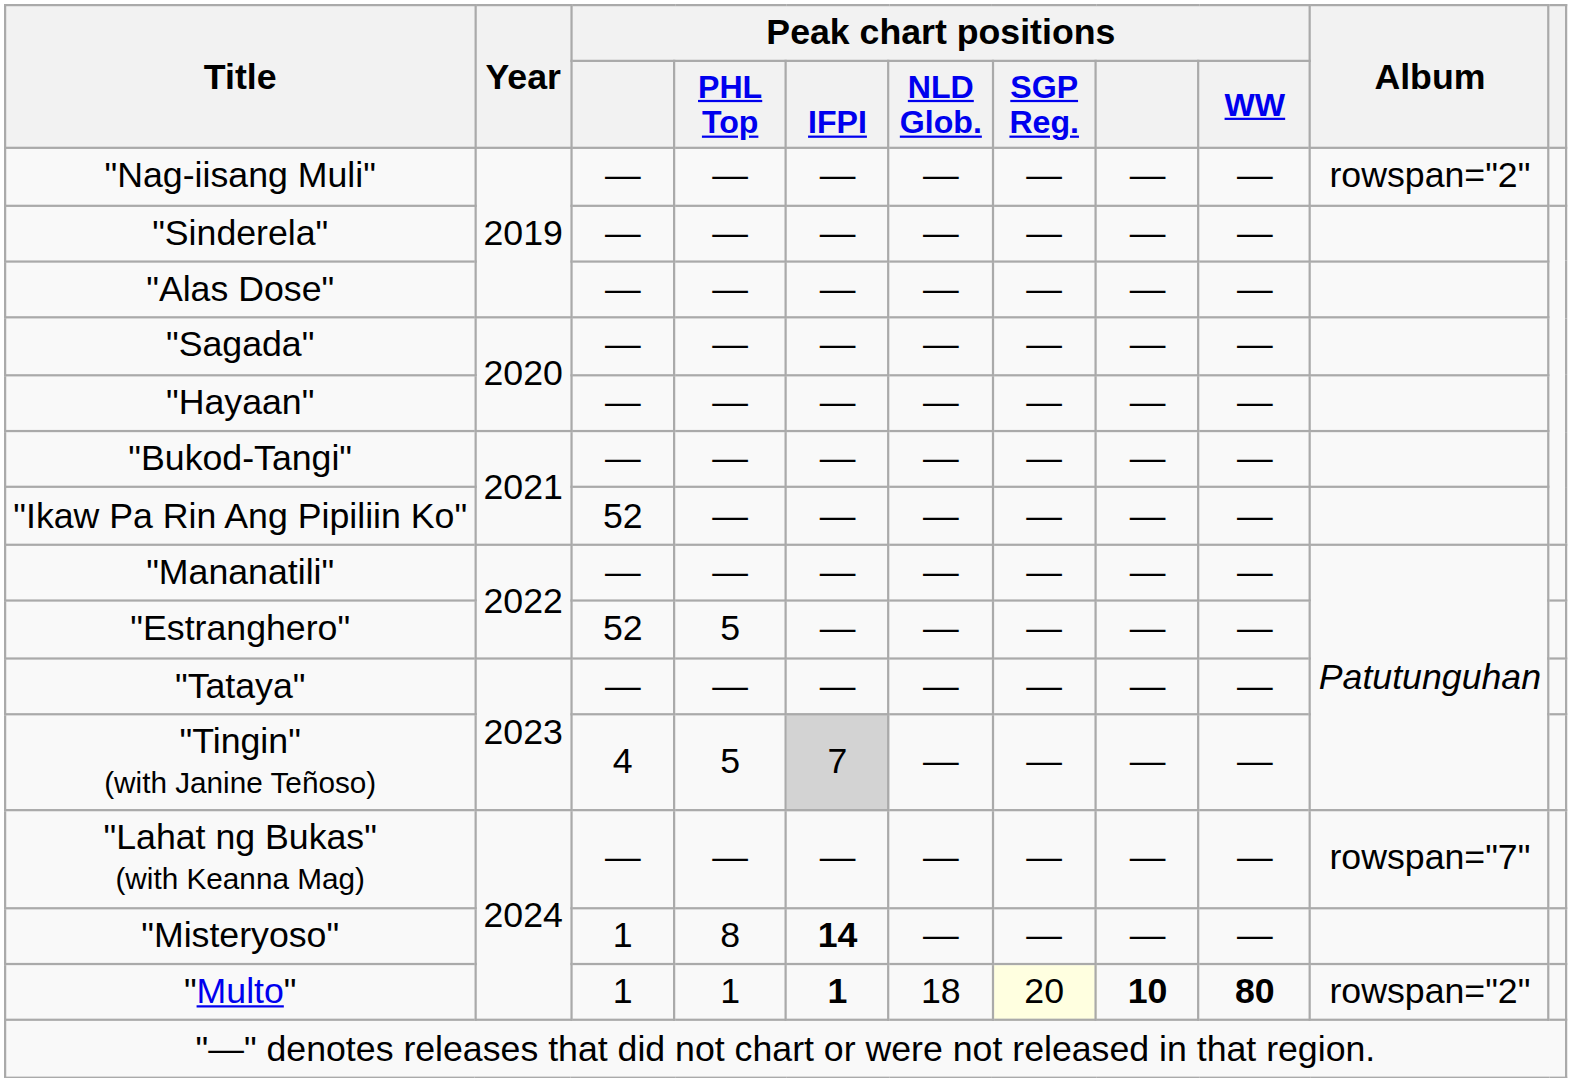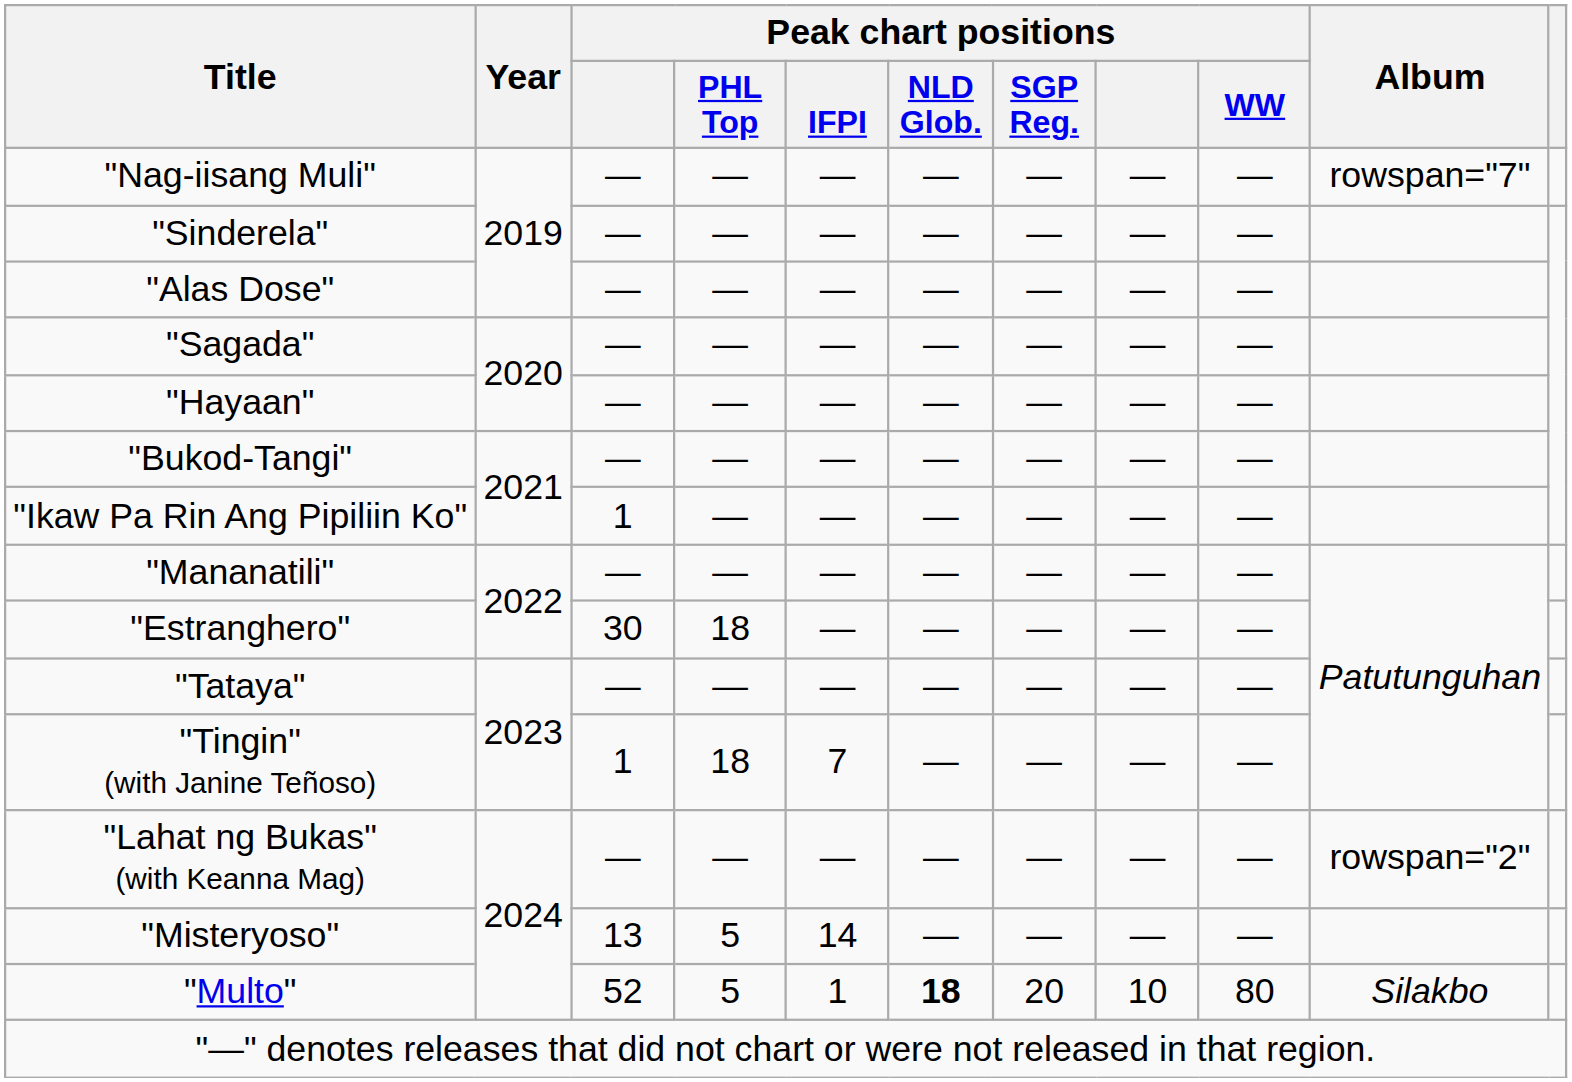"Nag-iisang Muli" | Album: rowspan="2" -> rowspan="7"
"Ikaw Pa Rin Ang Pipiliin Ko" | column 3: 52 -> 1
"Estranghero" | column 3: 52 -> 30
"Estranghero" | Peak chart positions / PHL Top: 5 -> 18
"Tingin" (with Janine Teñoso) | column 3: 4 -> 1
"Tingin" (with Janine Teñoso) | Peak chart positions / PHL Top: 5 -> 18
"Tingin" (with Janine Teñoso) | Peak chart positions / IFPI: lightgrey background -> no background
"Lahat ng Bukas" (with Keanna Mag) | Album: rowspan="7" -> rowspan="2"
"Misteryoso" | column 3: 1 -> 13
"Misteryoso" | Peak chart positions / PHL Top: 8 -> 5
"Misteryoso" | Peak chart positions / IFPI: bold -> normal
"Multo" | column 3: 1 -> 52
"Multo" | Peak chart positions / PHL Top: 1 -> 5
"Multo" | Peak chart positions / IFPI: bold -> normal
"Multo" | Peak chart positions / NLD Glob.: normal -> bold
"Multo" | Peak chart positions / SGP Reg.: lightyellow background -> no background
"Multo" | column 8: bold -> normal
"Multo" | Peak chart positions / WW: bold -> normal
"Multo" | Album: rowspan="2" -> Silakbo
